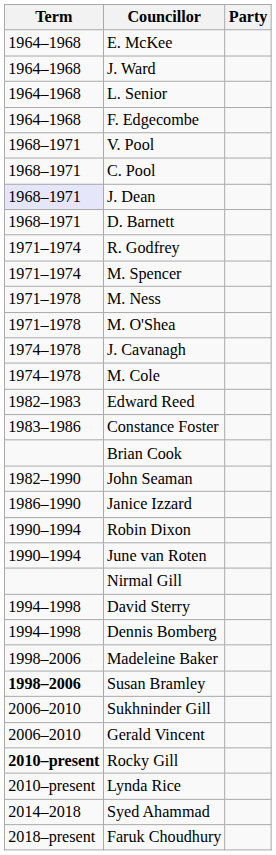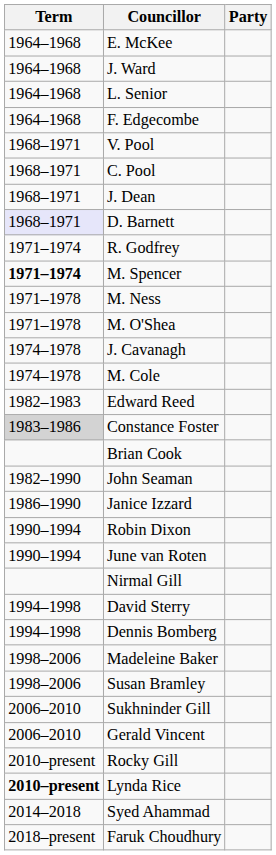J. Dean | Term: lavender background -> no background
D. Barnett | Term: no background -> lavender background
M. Spencer | Term: normal -> bold
Constance Foster | Term: no background -> lightgrey background
Susan Bramley | Term: bold -> normal
Rocky Gill | Term: bold -> normal
Lynda Rice | Term: normal -> bold
